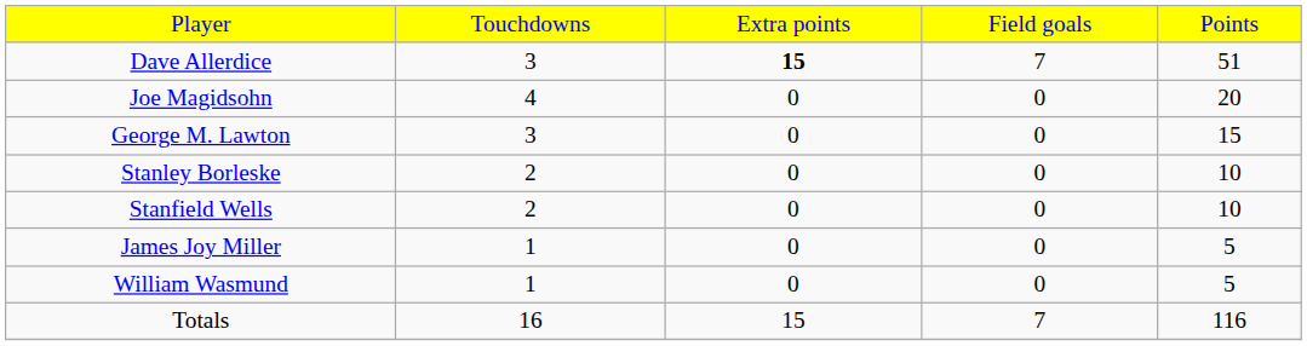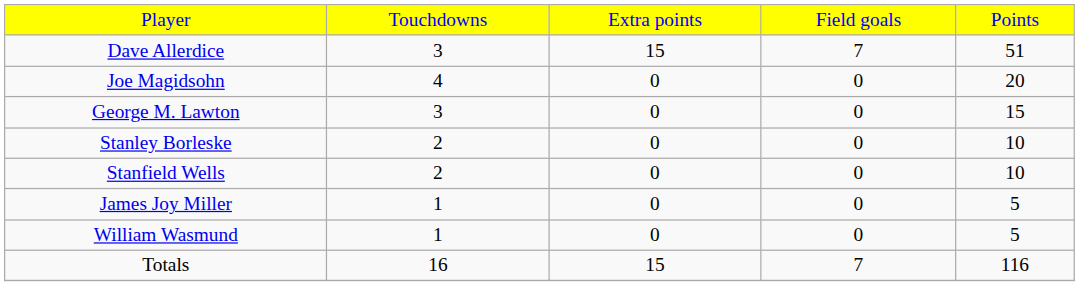Dave Allerdice | column 3: bold -> normal
